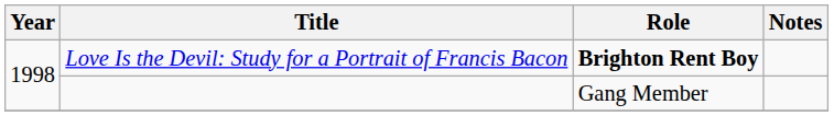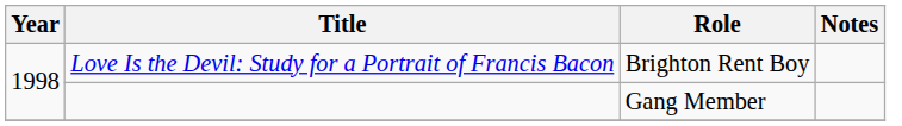Love Is the Devil: Study for a Portrait of Francis Bacon | Role: bold -> normal
